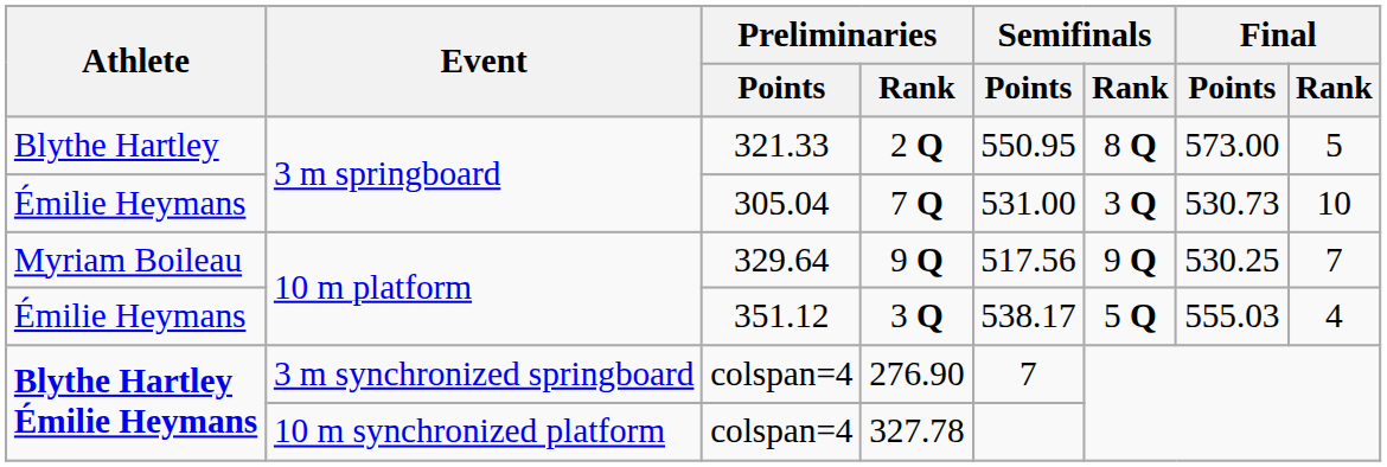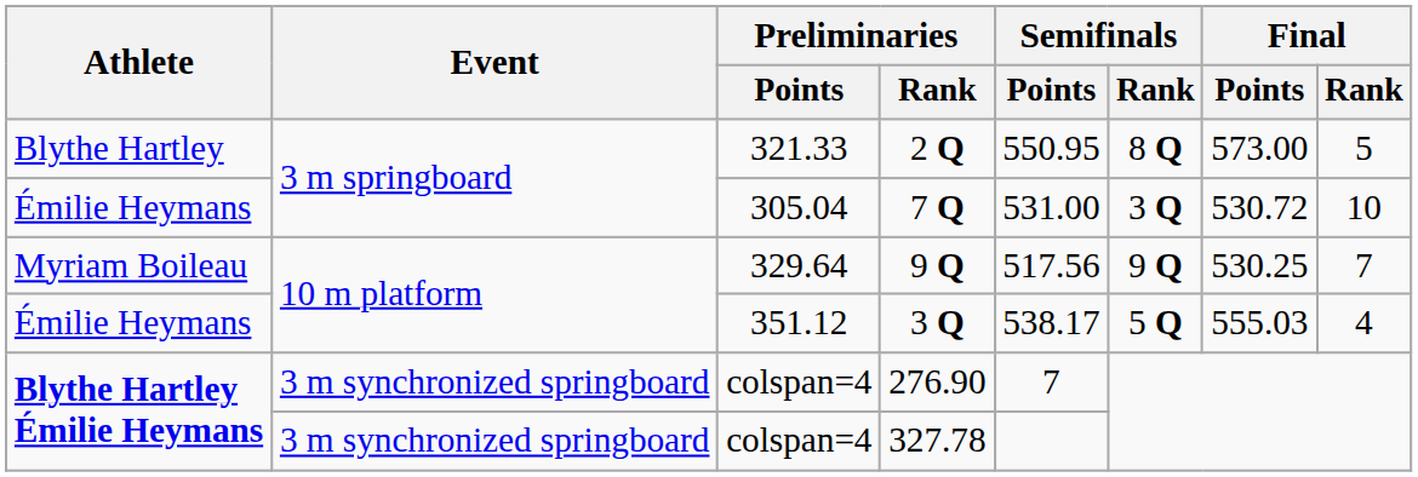7 Q | Final / Points: 530.73 -> 530.72
327.78 | Event: 10 m synchronized platform -> 3 m synchronized springboard
